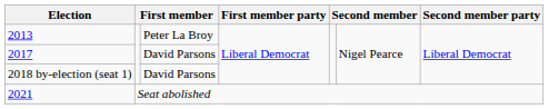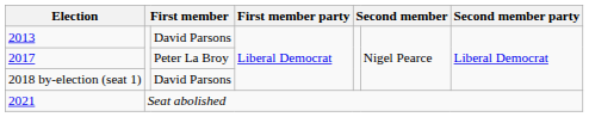2013 | column 3: Peter La Broy -> David Parsons
2017 | column 3: David Parsons -> Peter La Broy
